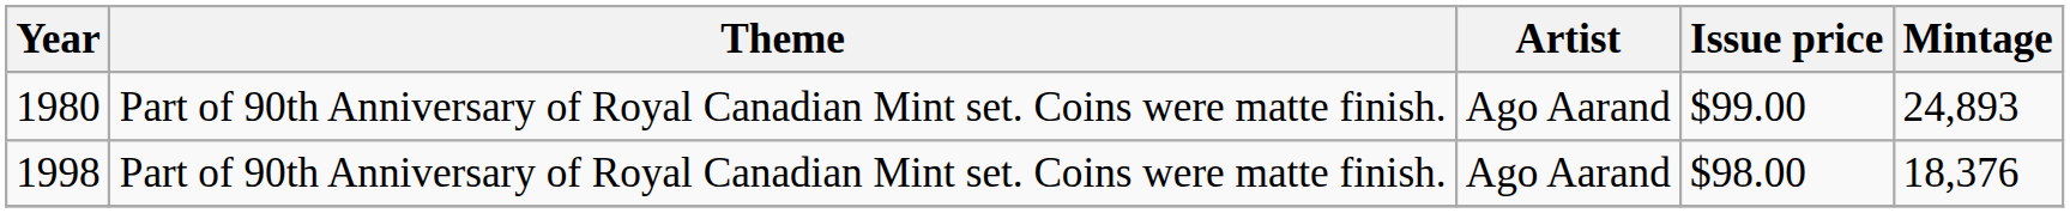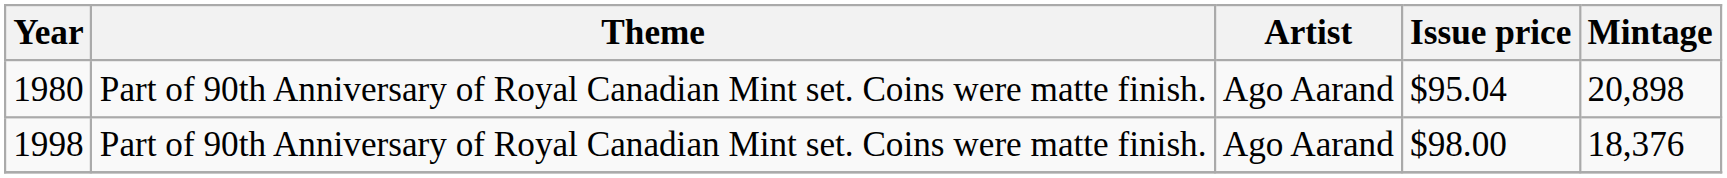row 2 | Issue price: $99.00 -> $95.04
row 2 | Mintage: 24,893 -> 20,898
